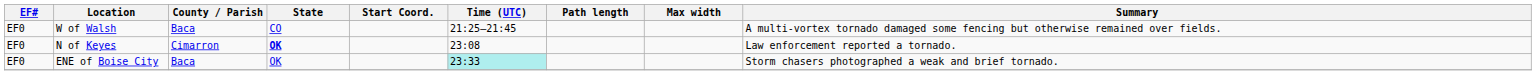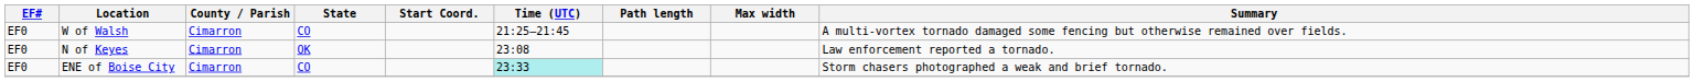W of Walsh | County / Parish: Baca -> Cimarron
N of Keyes | State: bold -> normal
ENE of Boise City | County / Parish: Baca -> Cimarron
ENE of Boise City | State: OK -> CO
